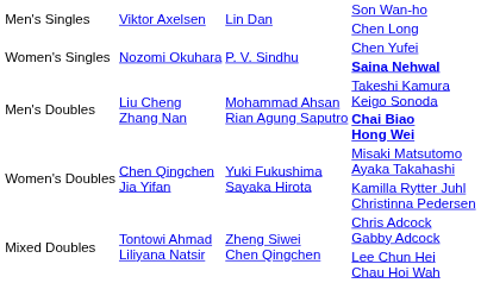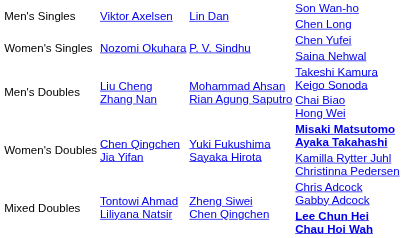Saina Nehwal | column 4: bold -> normal
Chai Biao Hong Wei | column 4: bold -> normal
Misaki Matsutomo Ayaka Takahashi | column 4: normal -> bold
Lee Chun Hei Chau Hoi Wah | column 4: normal -> bold
